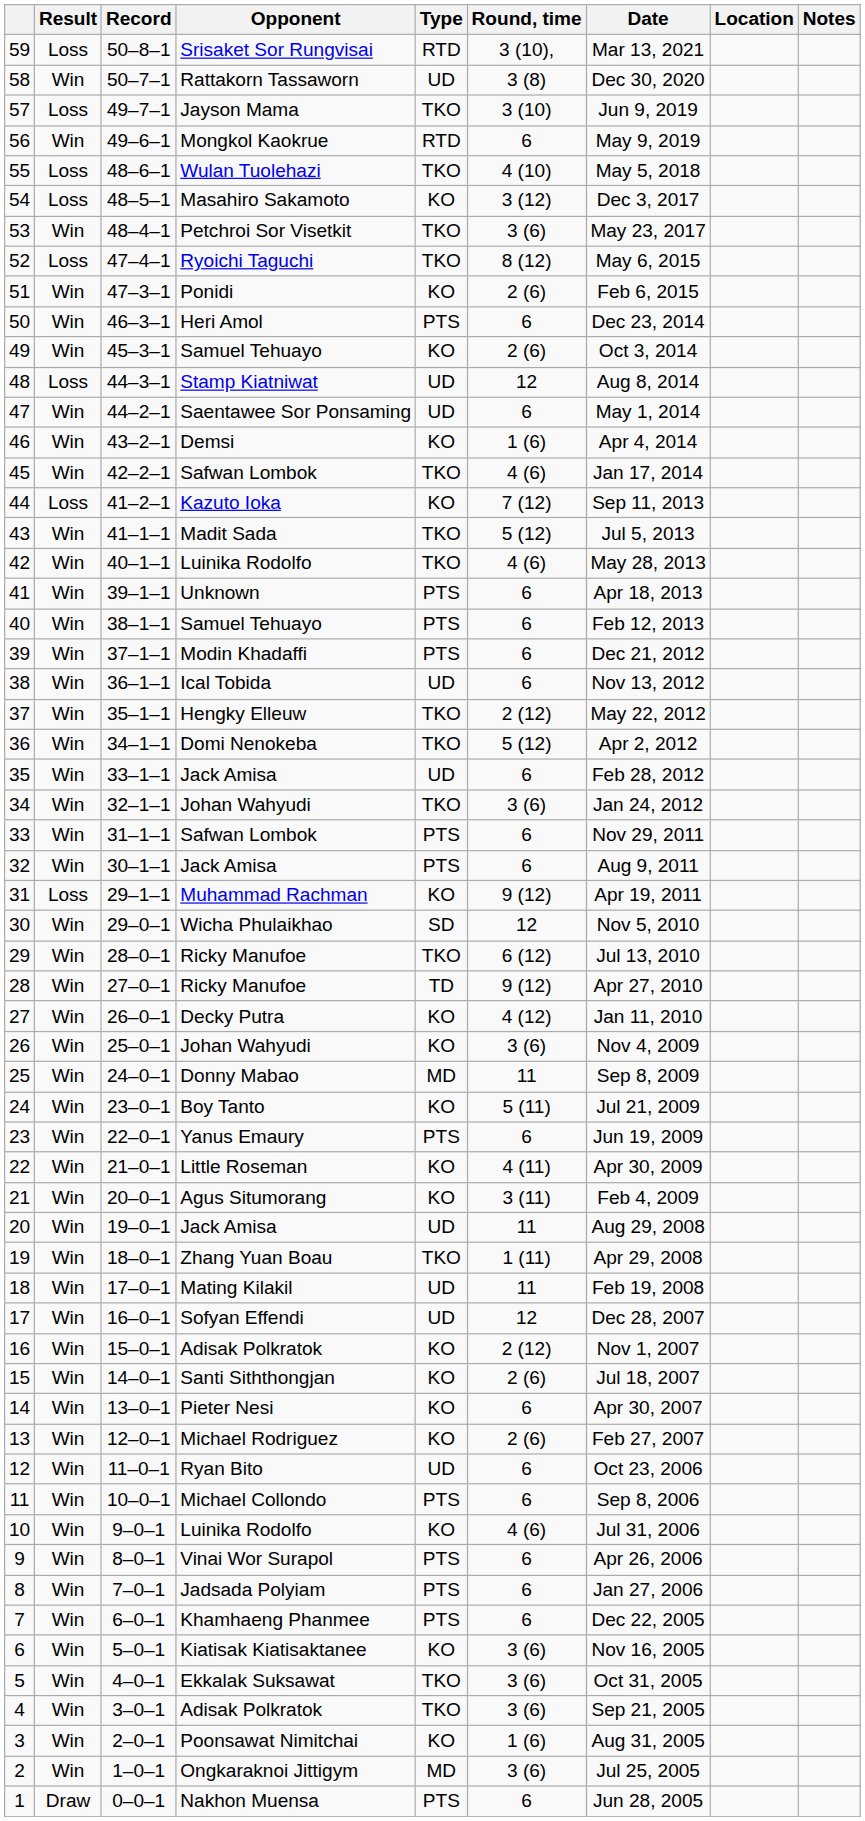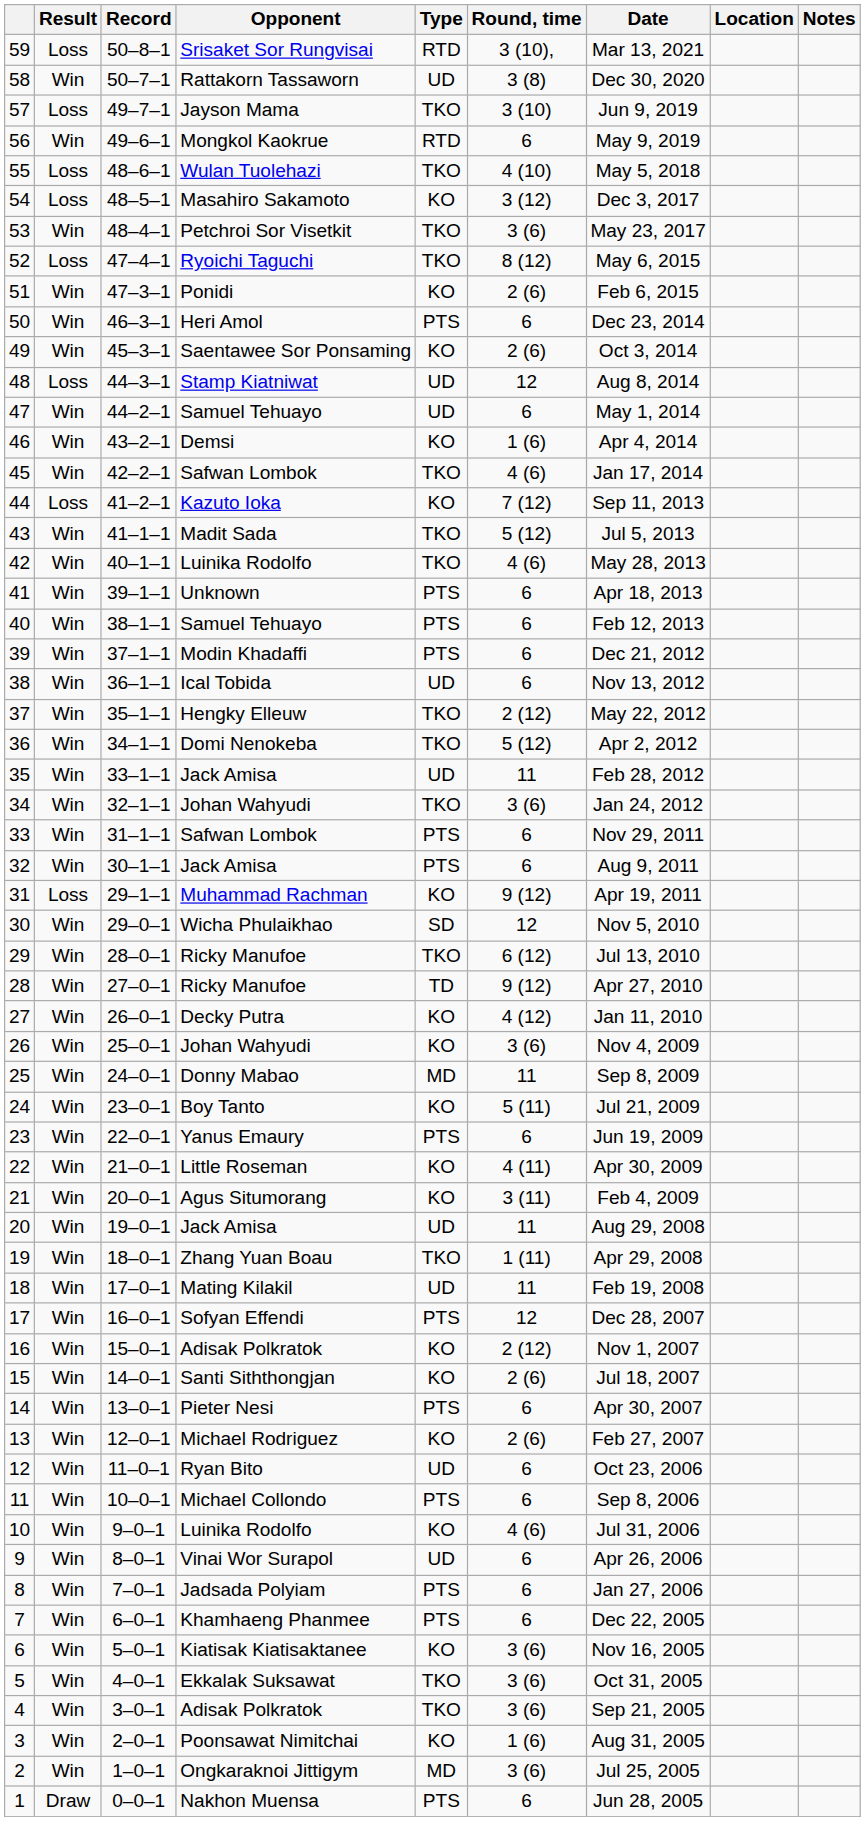49 | Opponent: Samuel Tehuayo -> Saentawee Sor Ponsaming
47 | Opponent: Saentawee Sor Ponsaming -> Samuel Tehuayo
35 | Round, time: 6 -> 11
17 | Type: UD -> PTS
14 | Type: KO -> PTS
9 | Type: PTS -> UD
